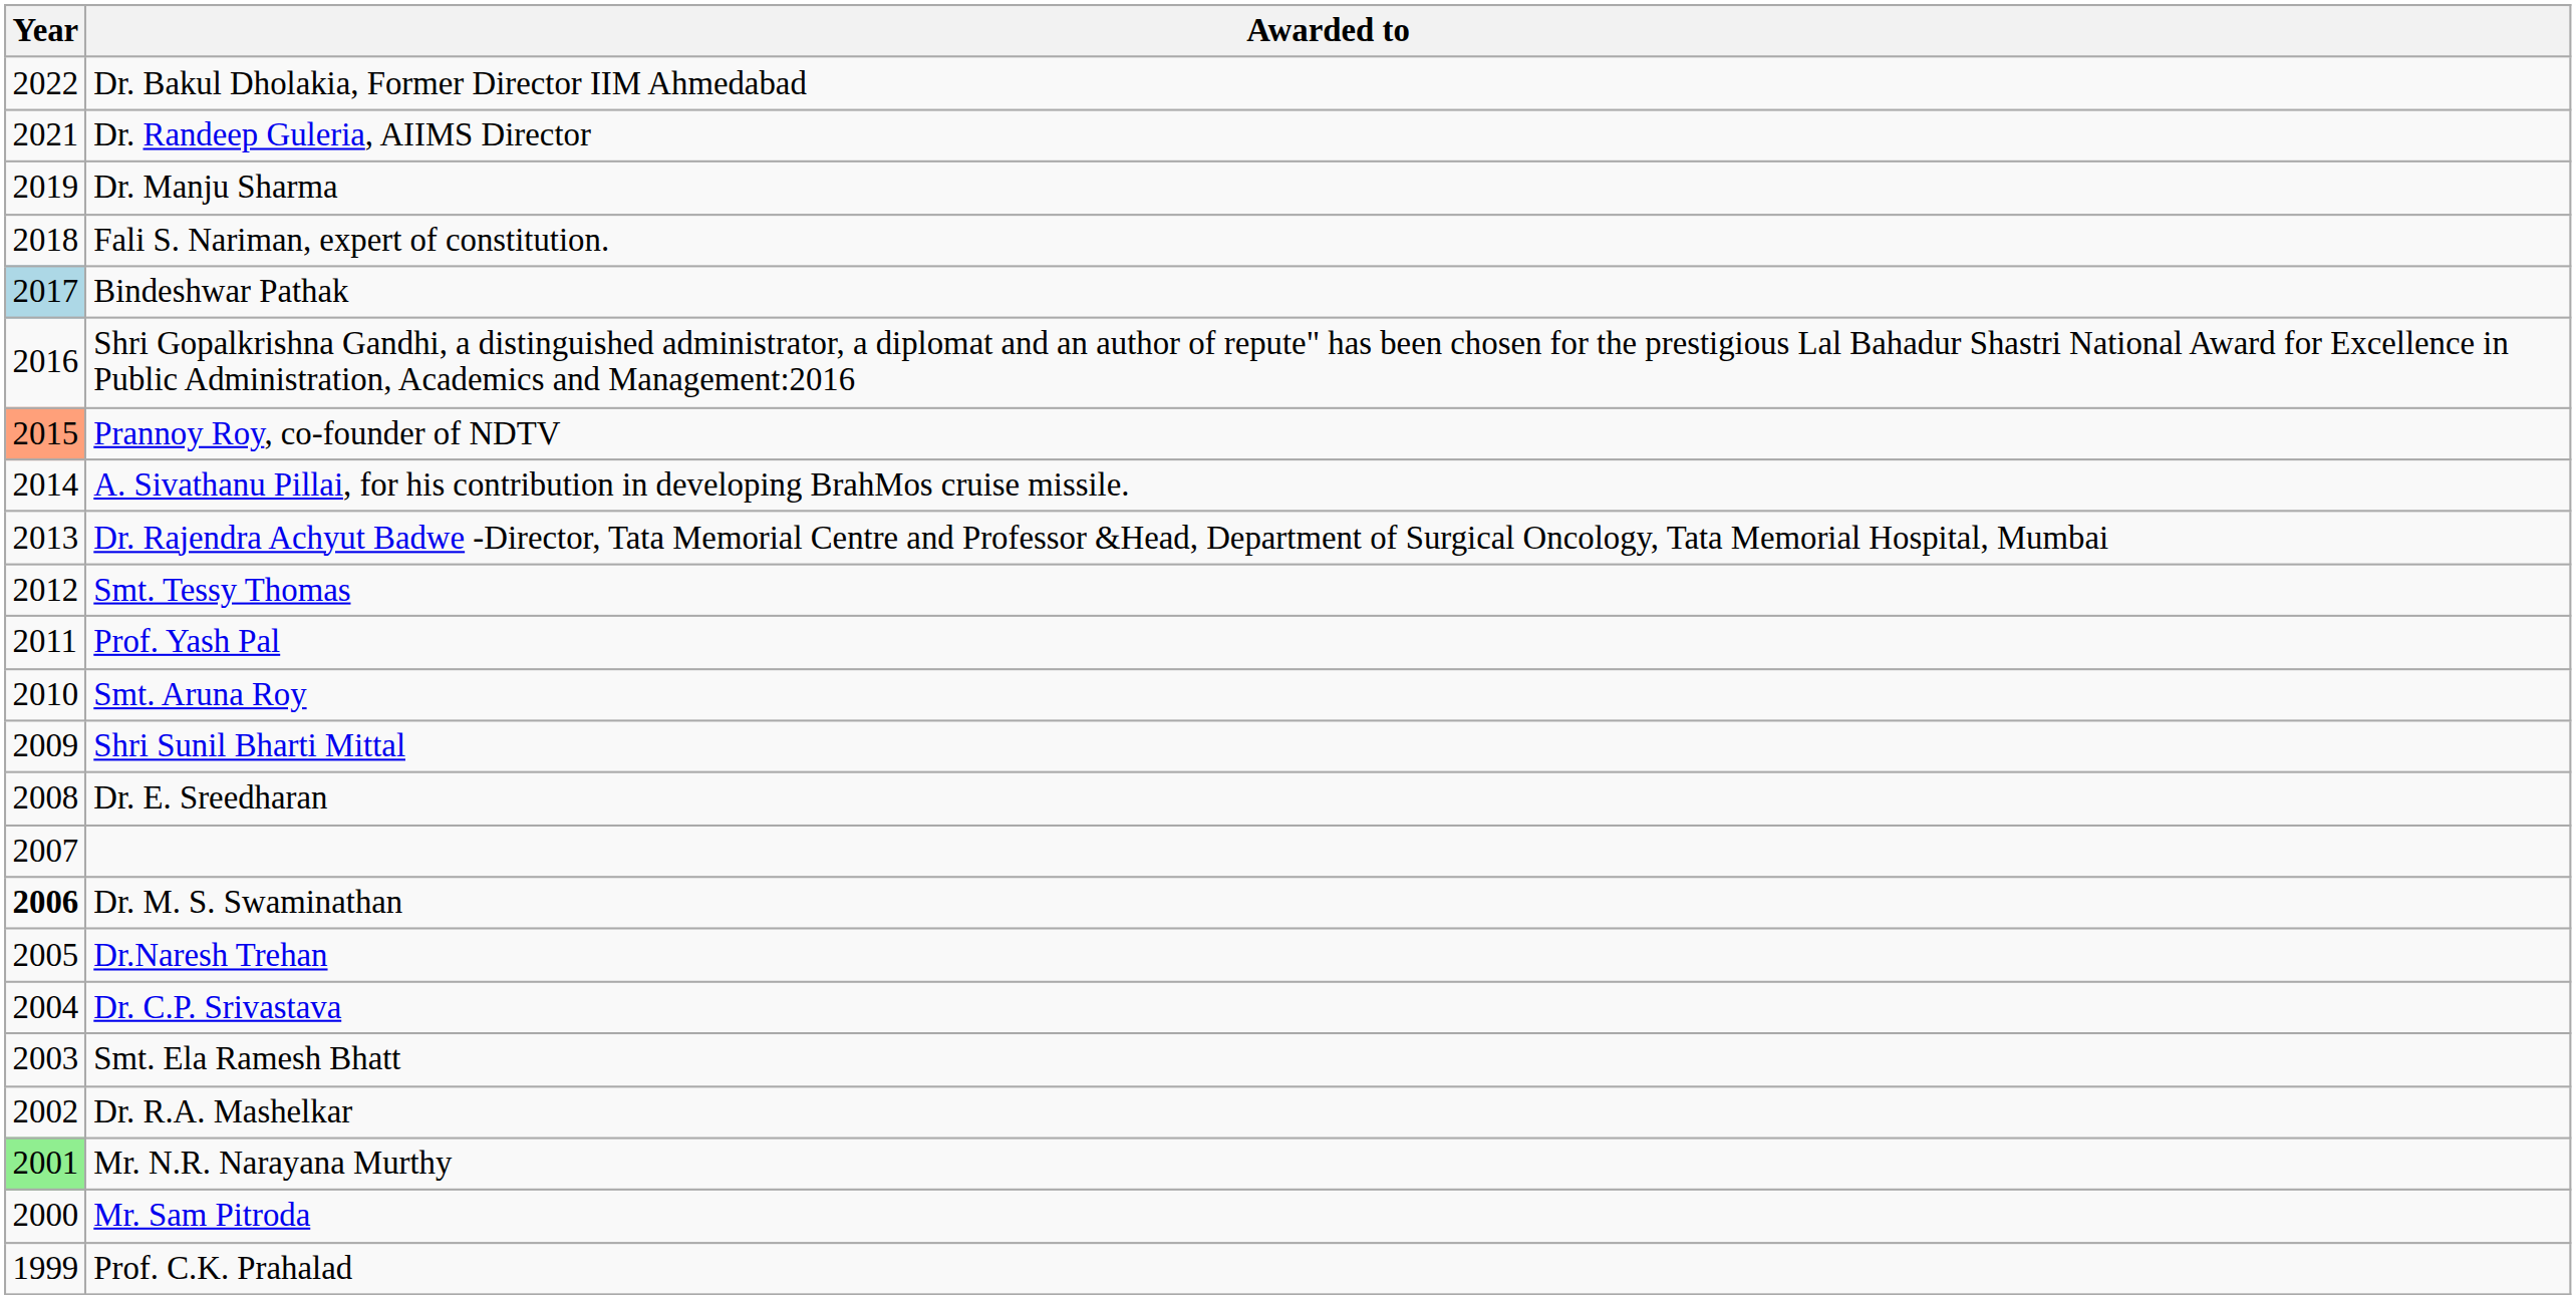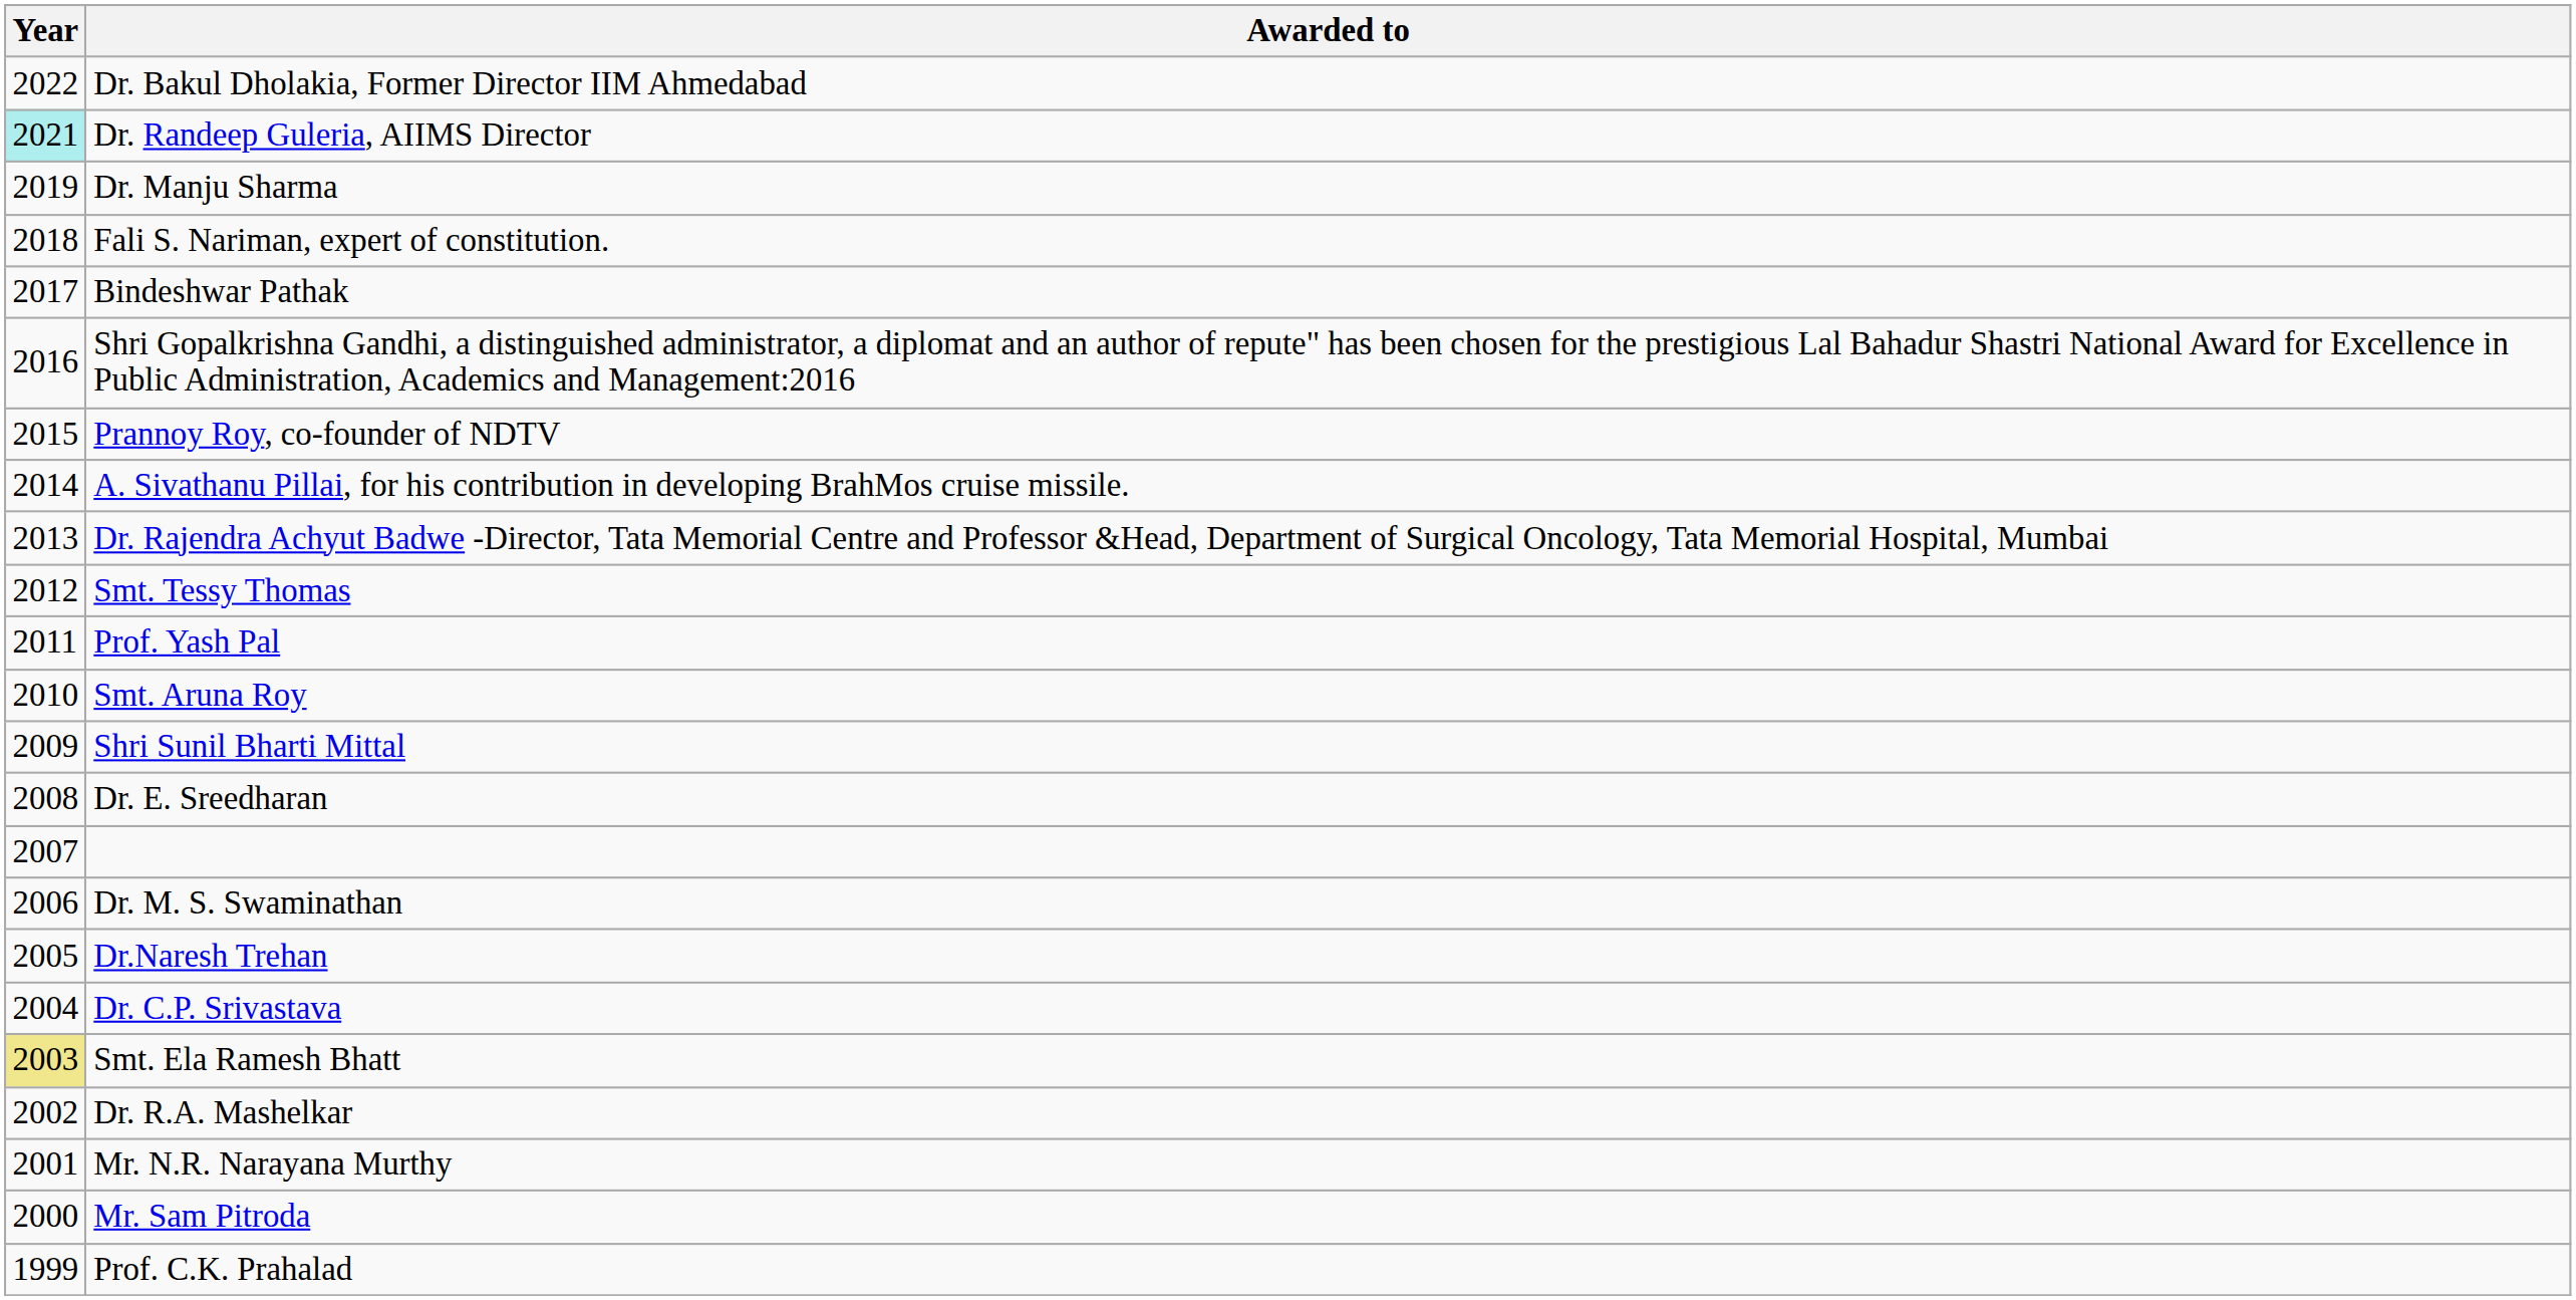Dr. Randeep Guleria, AIIMS Director | Year: no background -> paleturquoise background
Bindeshwar Pathak | Year: lightblue background -> no background
Prannoy Roy, co-founder of NDTV | Year: lightsalmon background -> no background
Dr. M. S. Swaminathan | Year: bold -> normal
Smt. Ela Ramesh Bhatt | Year: no background -> khaki background
Mr. N.R. Narayana Murthy | Year: lightgreen background -> no background
